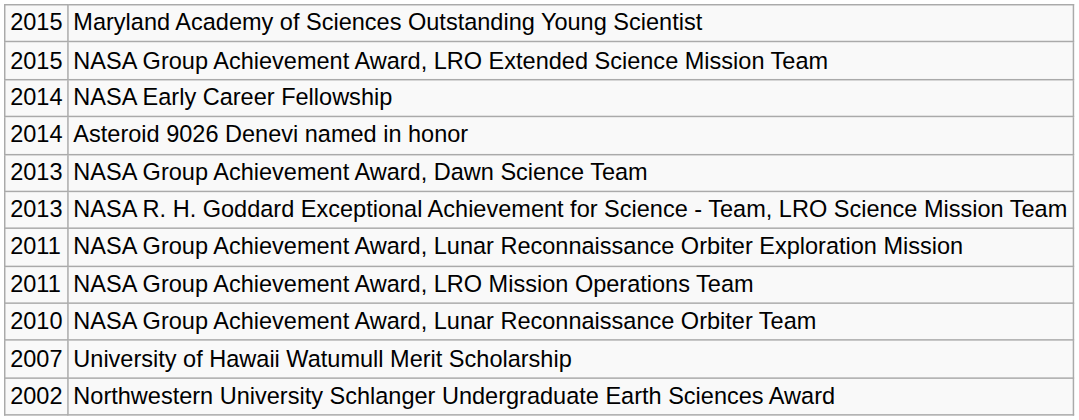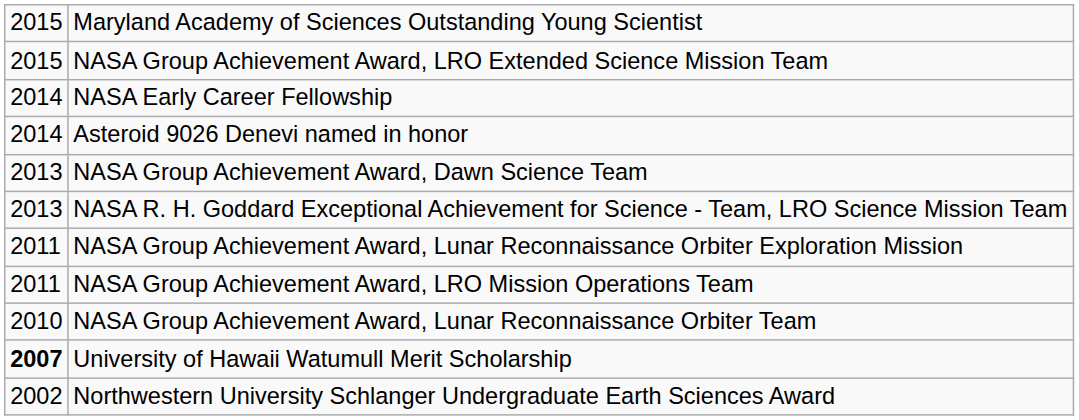University of Hawaii Watumull Merit Scholarship | column 1: normal -> bold
